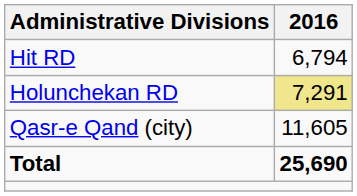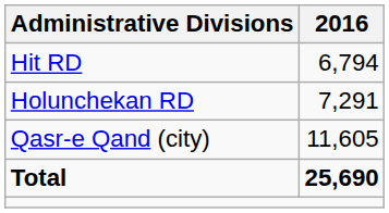Holunchekan RD | 2016: khaki background -> no background
